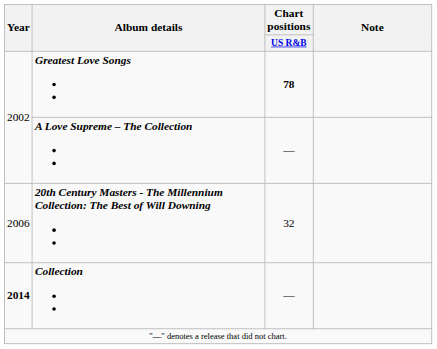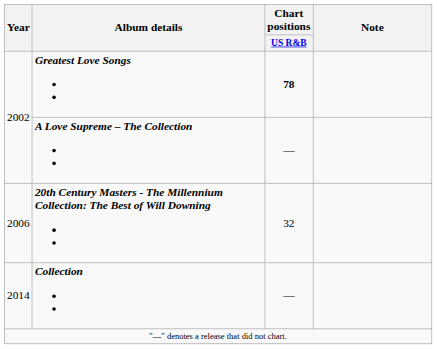Collection | Year: bold -> normal
